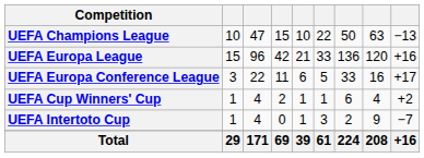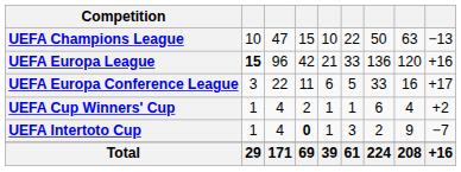UEFA Europa League | column 2: normal -> bold
UEFA Intertoto Cup | column 4: normal -> bold
